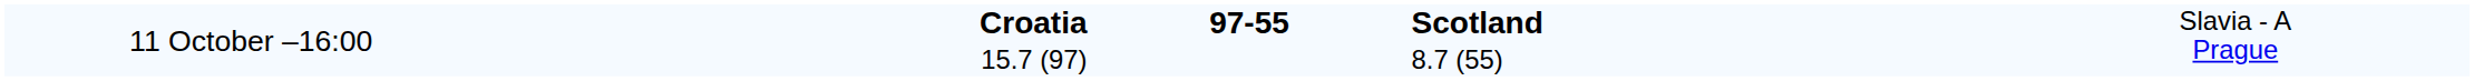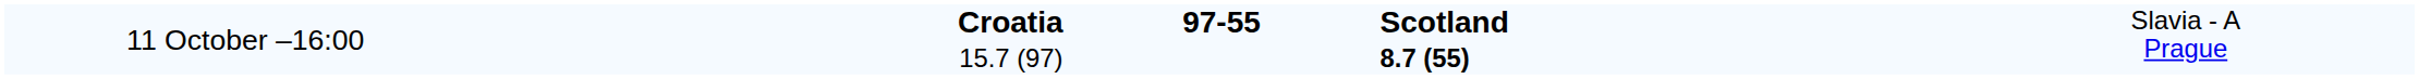15.7 (97) | column 4: normal -> bold
